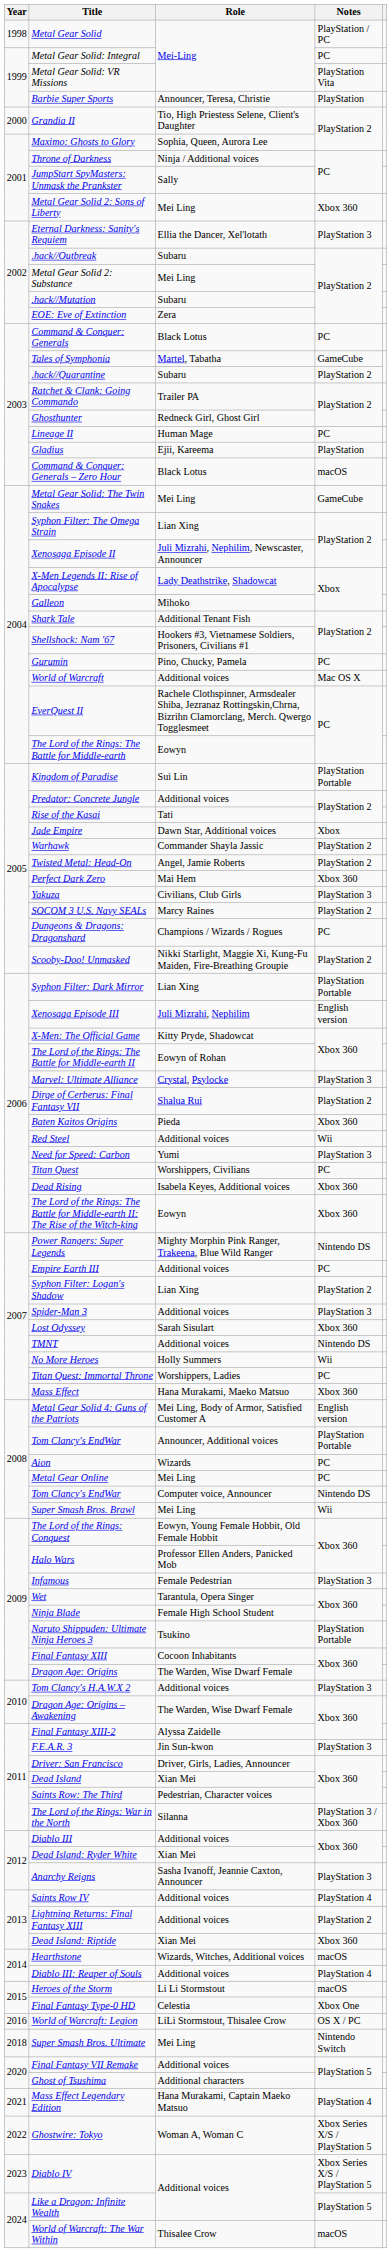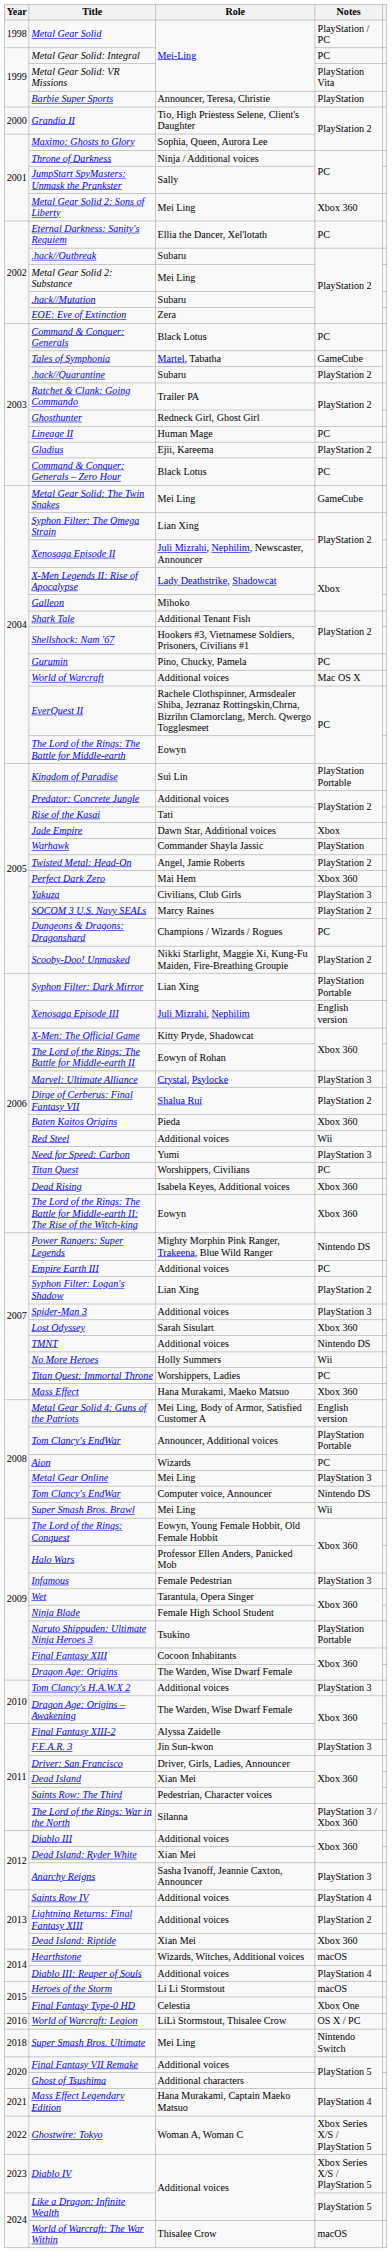Eternal Darkness: Sanity's Requiem | Notes: PlayStation 3 -> PC
Gladius | Notes: PlayStation -> PlayStation 2
Command & Conquer: Generals – Zero Hour | Notes: macOS -> PC
Warhawk | Notes: PlayStation 2 -> PlayStation
Metal Gear Online | Notes: PC -> PlayStation 3
